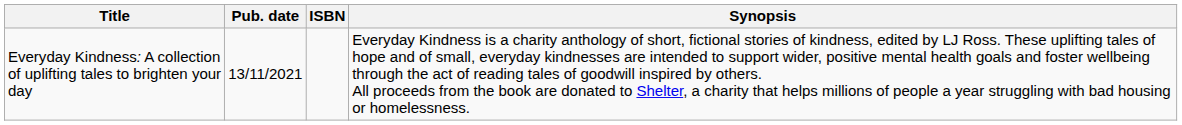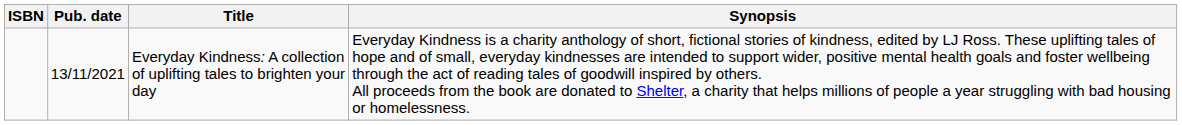columns swapped: Title <-> ISBN
